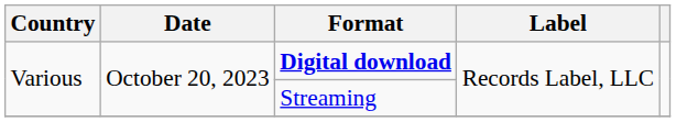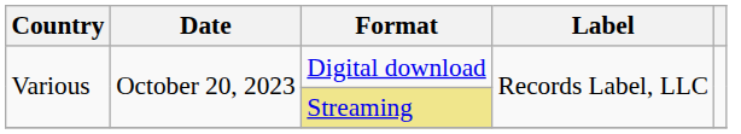Digital download | Format: bold -> normal
Streaming | Format: no background -> khaki background
